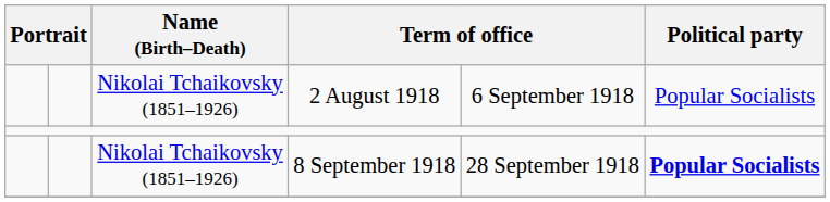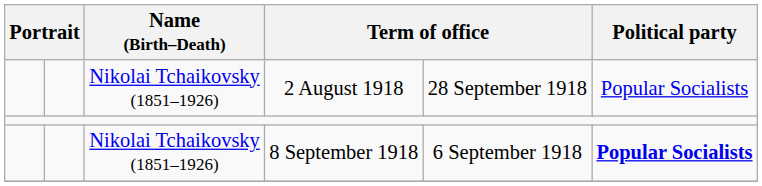2 August 1918 | column 5: 6 September 1918 -> 28 September 1918
8 September 1918 | column 5: 28 September 1918 -> 6 September 1918
